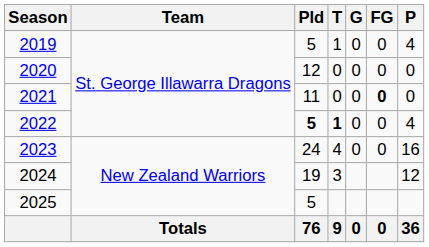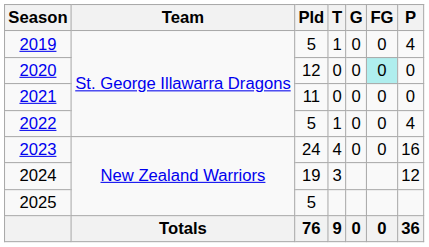2020 | FG: no background -> paleturquoise background
2021 | FG: bold -> normal
2022 | Pld: bold -> normal
2022 | T: bold -> normal
